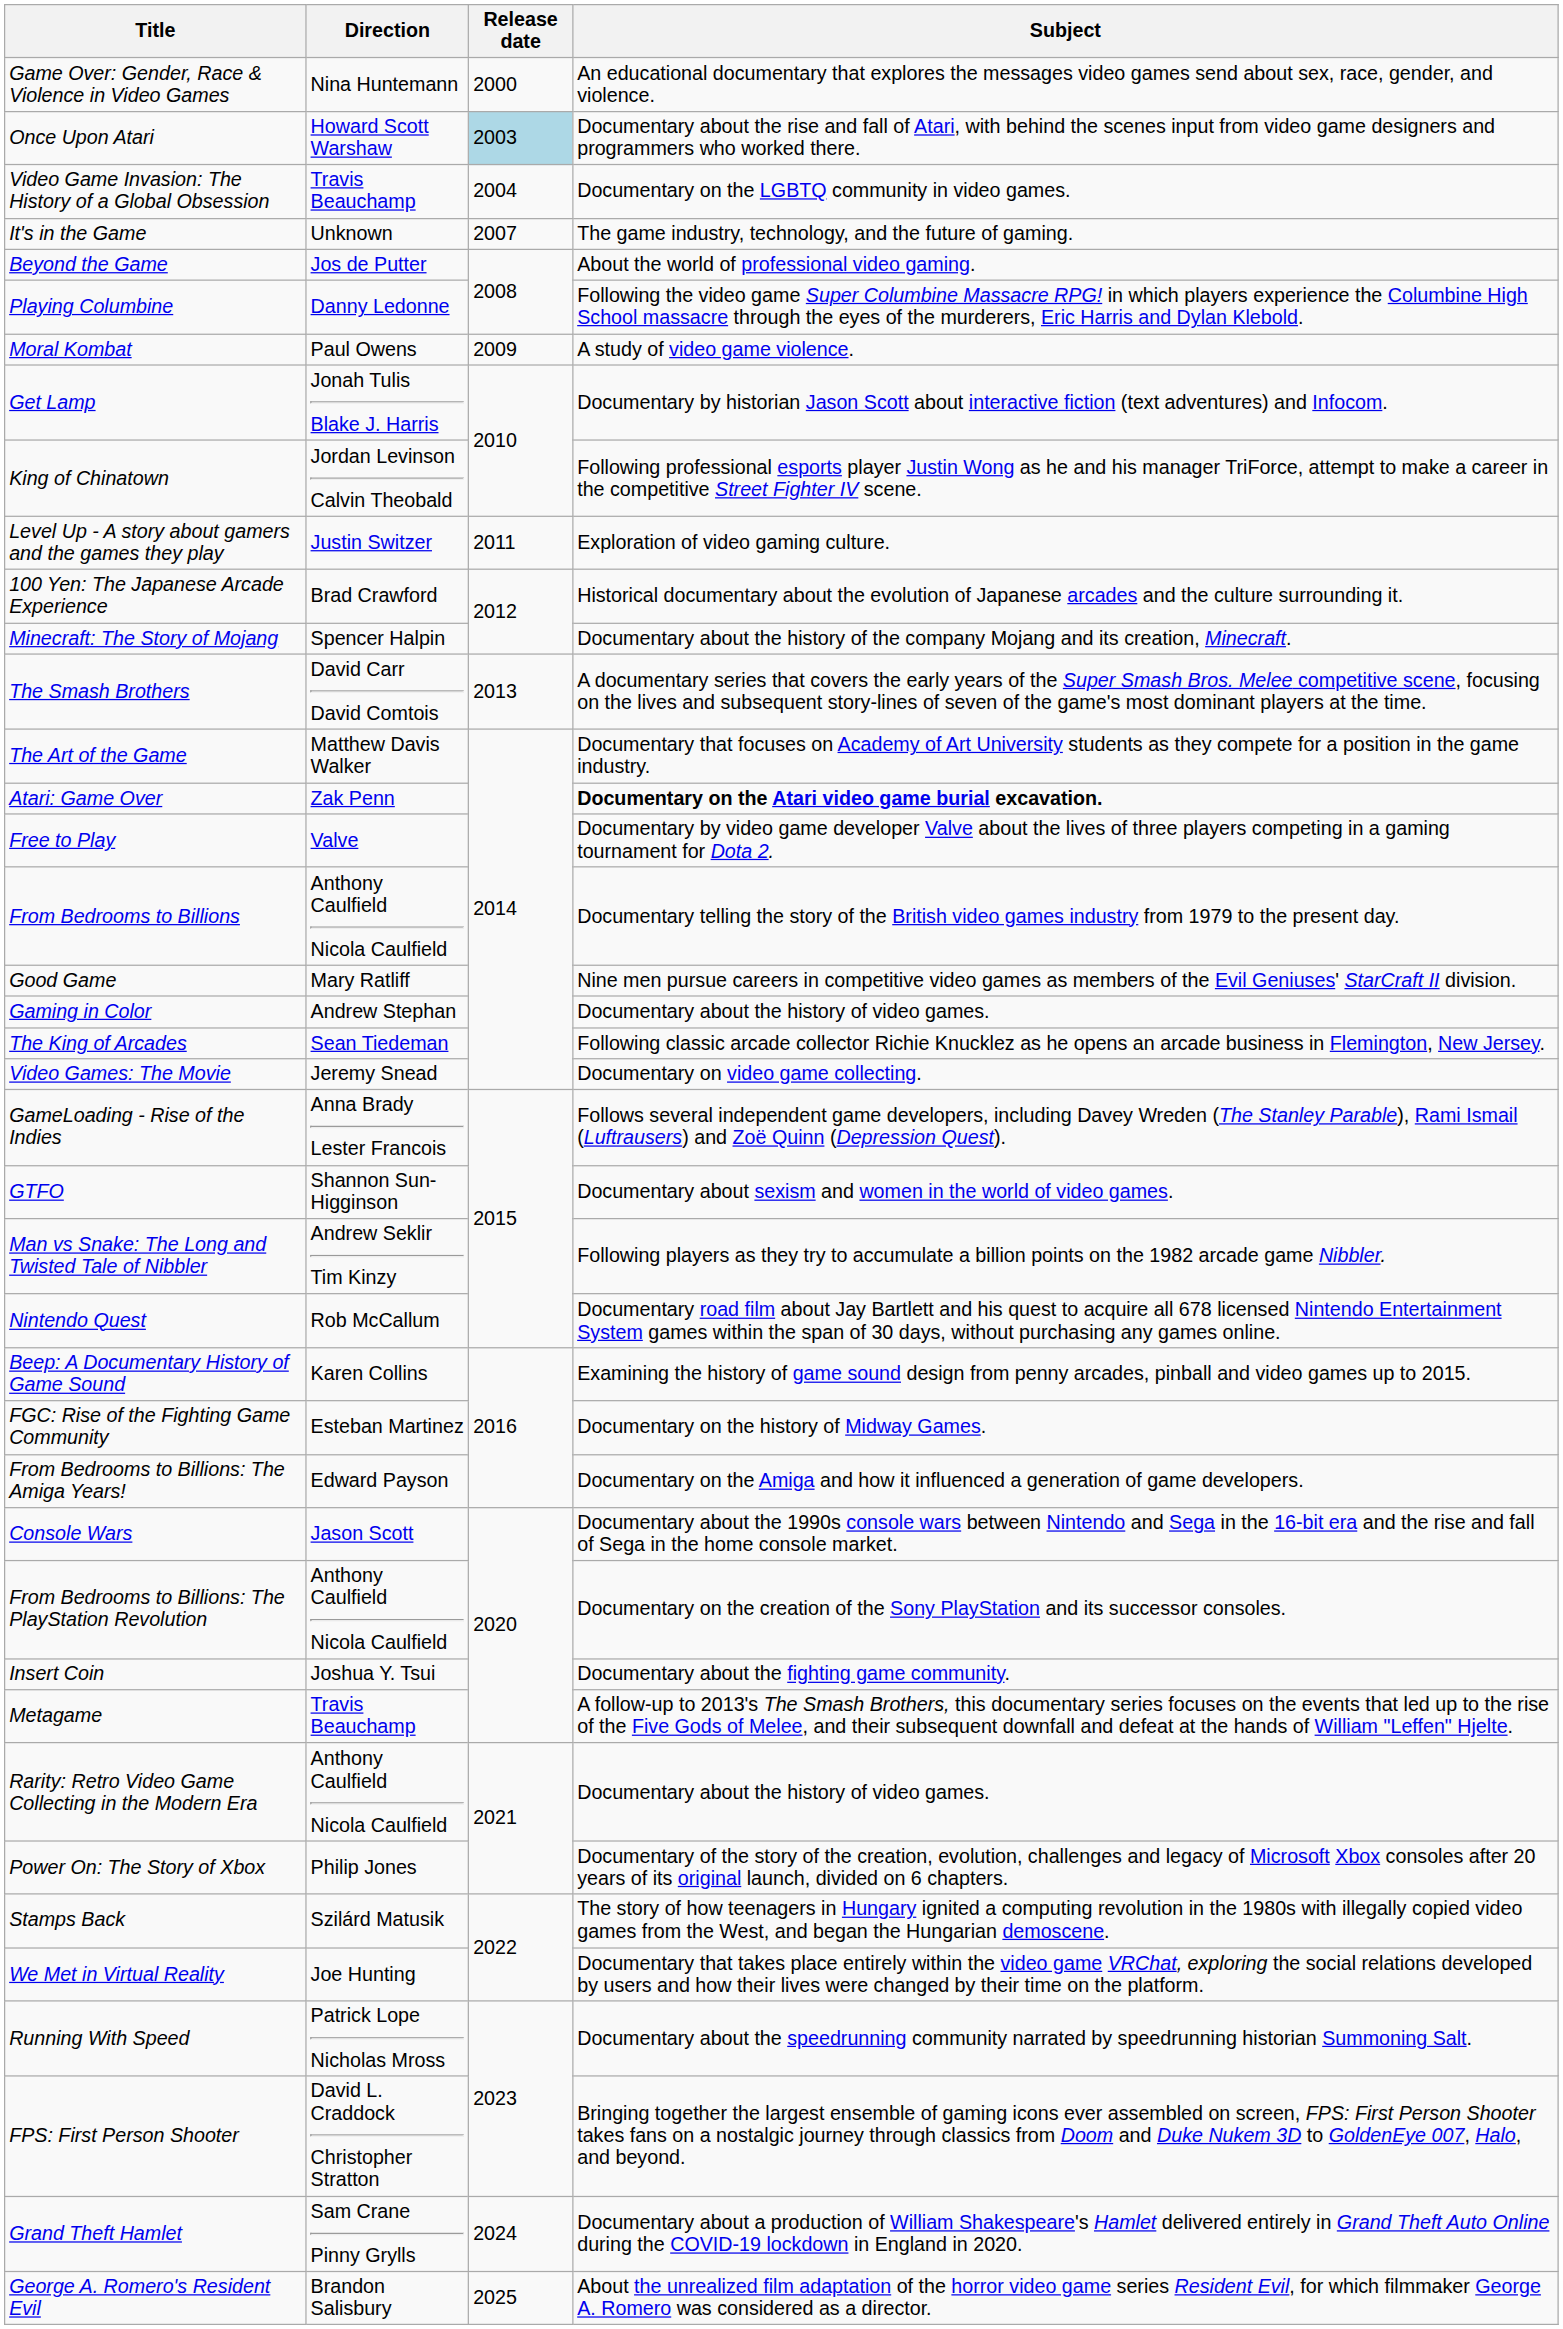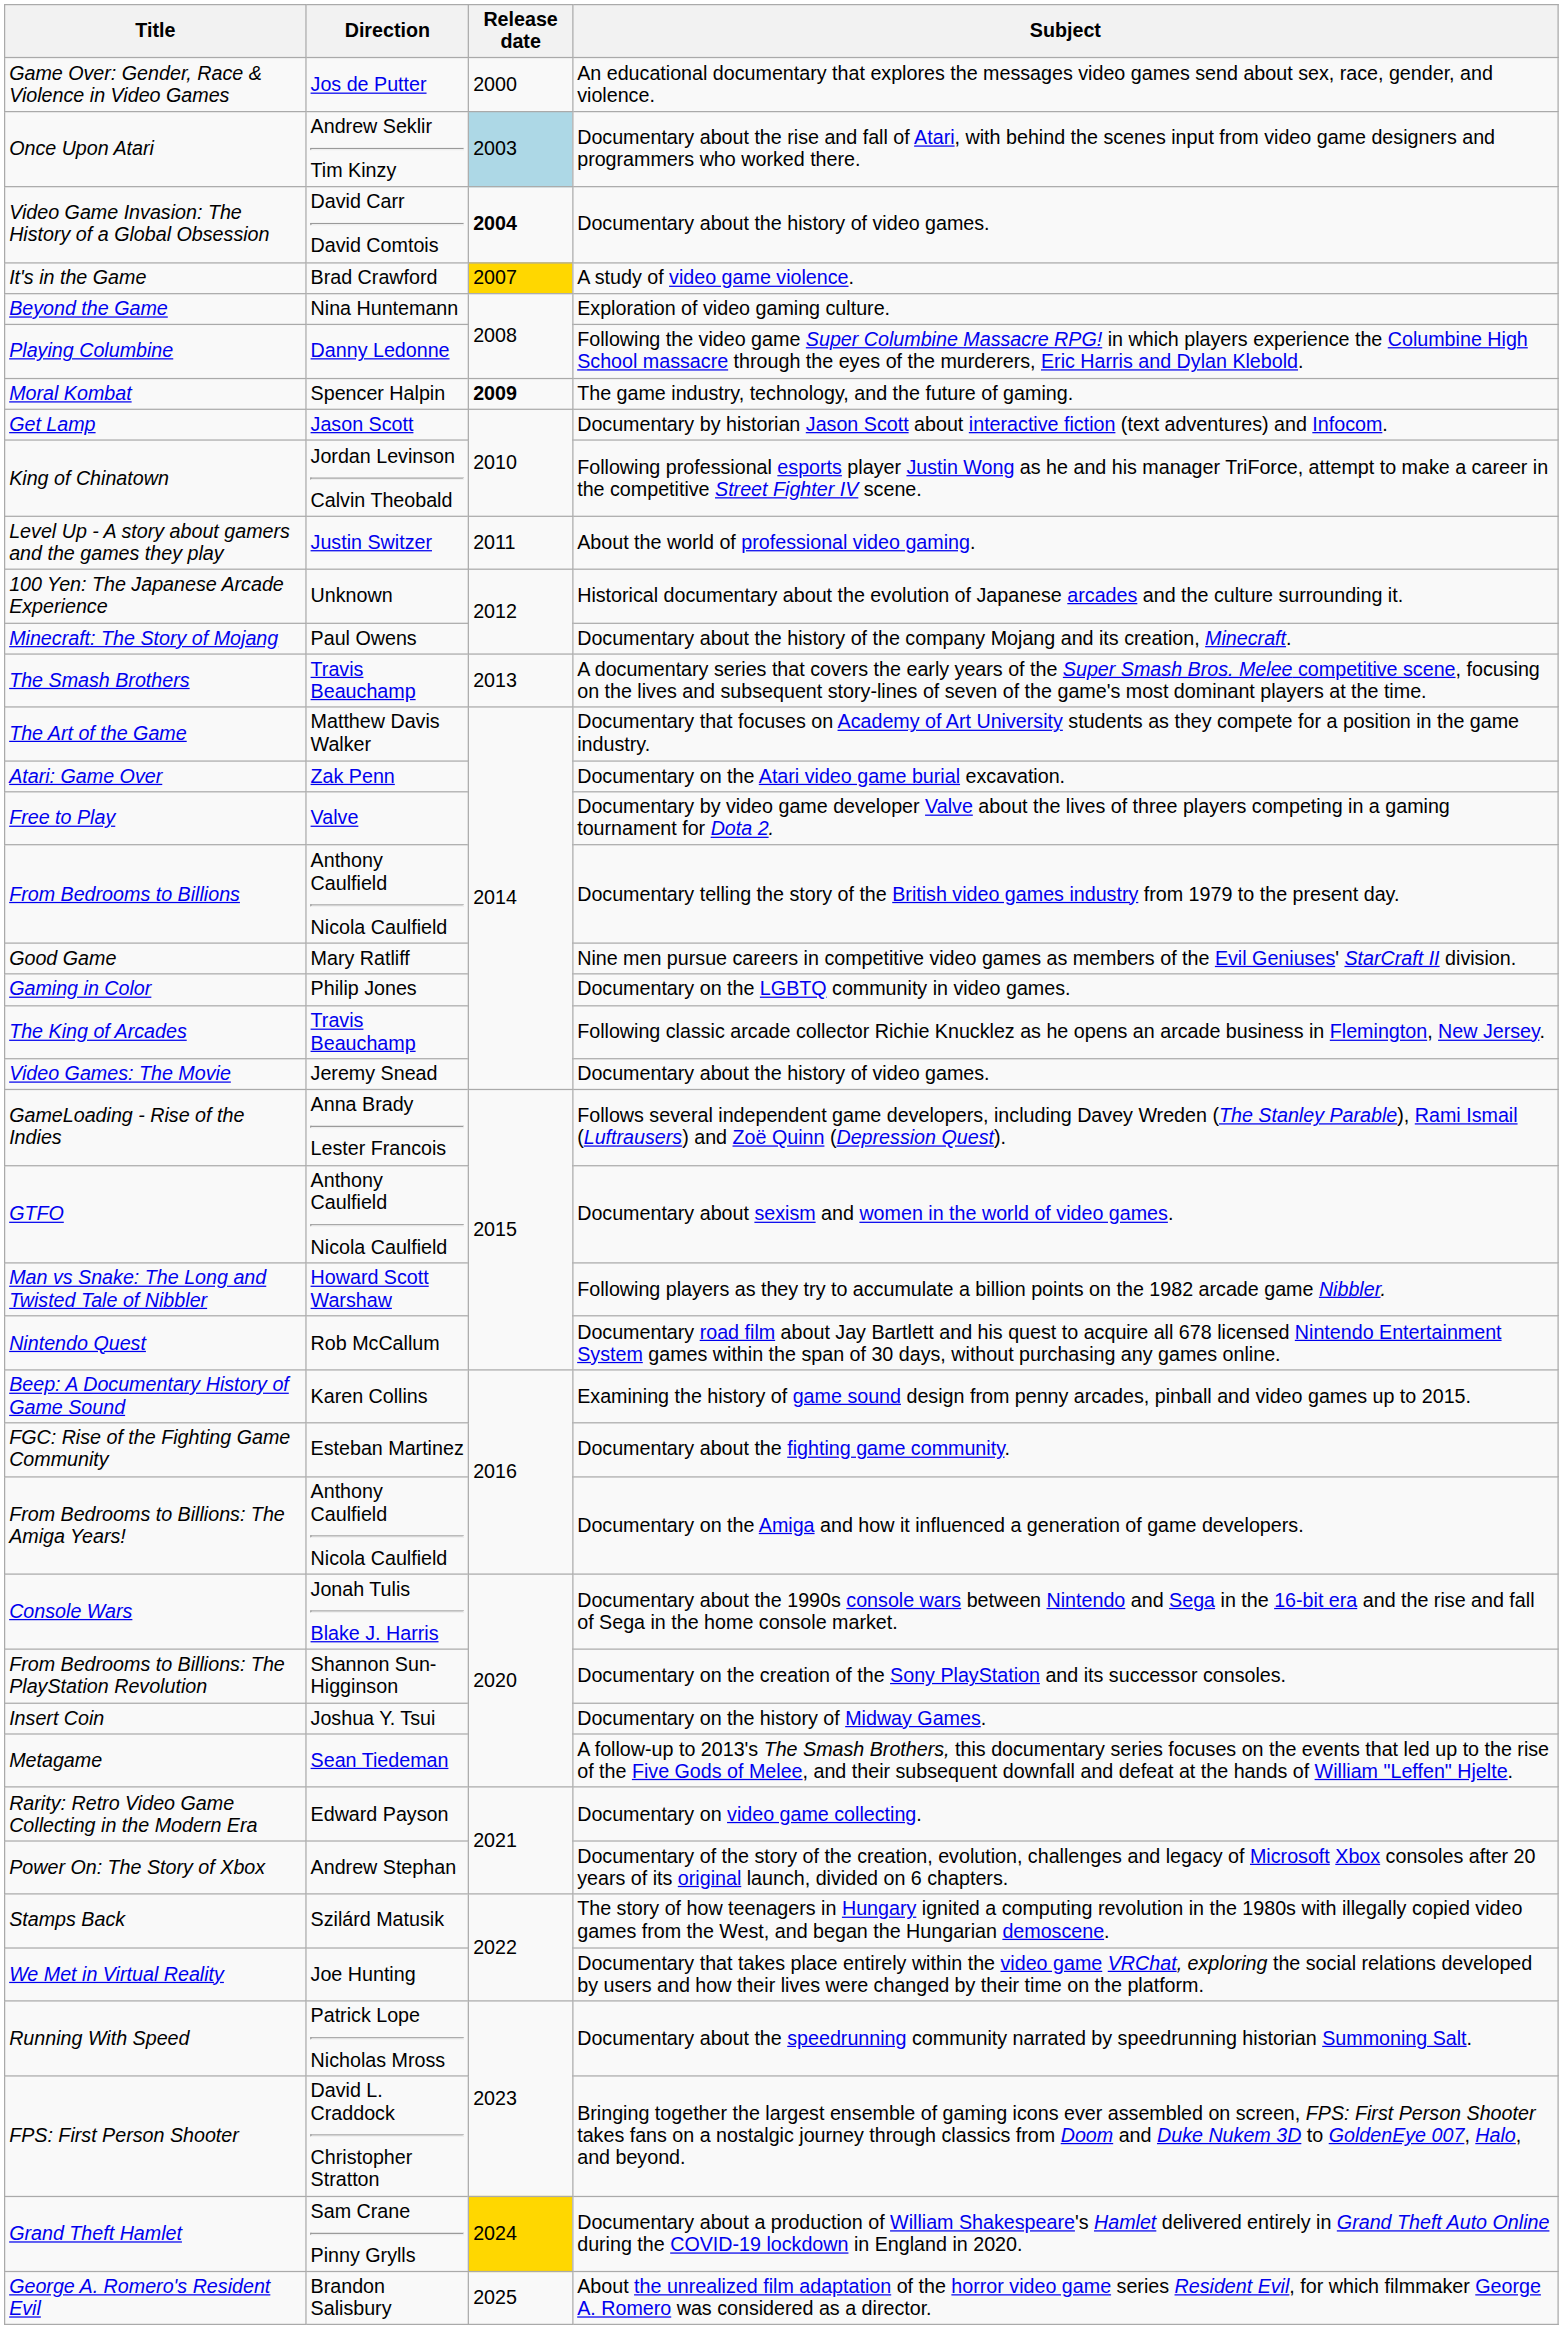Game Over: Gender, Race & Violence in Video Games | Direction: Nina Huntemann -> Jos de Putter
Once Upon Atari | Direction: Howard Scott Warshaw -> Andrew Seklir Tim Kinzy
Video Game Invasion: The History of a Global Obsession | Direction: Travis Beauchamp -> David Carr David Comtois
Video Game Invasion: The History of a Global Obsession | Release date: normal -> bold
Video Game Invasion: The History of a Global Obsession | Subject: Documentary on the LGBTQ community in video games. -> Documentary about the history of video games.
It's in the Game | Direction: Unknown -> Brad Crawford
It's in the Game | Release date: no background -> gold background
It's in the Game | Subject: The game industry, technology, and the future of gaming. -> A study of video game violence.
Beyond the Game | Direction: Jos de Putter -> Nina Huntemann
Beyond the Game | Subject: About the world of professional video gaming. -> Exploration of video gaming culture.
Moral Kombat | Direction: Paul Owens -> Spencer Halpin
Moral Kombat | Release date: normal -> bold
Moral Kombat | Subject: A study of video game violence. -> The game industry, technology, and the future of gaming.
Get Lamp | Direction: Jonah Tulis Blake J. Harris -> Jason Scott
Level Up - A story about gamers and the games they play | Subject: Exploration of video gaming culture. -> About the world of professional video gaming.
100 Yen: The Japanese Arcade Experience | Direction: Brad Crawford -> Unknown
Minecraft: The Story of Mojang | Direction: Spencer Halpin -> Paul Owens
The Smash Brothers | Direction: David Carr David Comtois -> Travis Beauchamp
Atari: Game Over | Subject: bold -> normal
Gaming in Color | Direction: Andrew Stephan -> Philip Jones
Gaming in Color | Subject: Documentary about the history of video games. -> Documentary on the LGBTQ community in video games.
The King of Arcades | Direction: Sean Tiedeman -> Travis Beauchamp
Video Games: The Movie | Subject: Documentary on video game collecting. -> Documentary about the history of video games.
GTFO | Direction: Shannon Sun-Higginson -> Anthony Caulfield Nicola Caulfield
Man vs Snake: The Long and Twisted Tale of Nibbler | Direction: Andrew Seklir Tim Kinzy -> Howard Scott Warshaw
FGC: Rise of the Fighting Game Community | Subject: Documentary on the history of Midway Games. -> Documentary about the fighting game community.
From Bedrooms to Billions: The Amiga Years! | Direction: Edward Payson -> Anthony Caulfield Nicola Caulfield
Console Wars | Direction: Jason Scott -> Jonah Tulis Blake J. Harris
From Bedrooms to Billions: The PlayStation Revolution | Direction: Anthony Caulfield Nicola Caulfield -> Shannon Sun-Higginson
Insert Coin | Subject: Documentary about the fighting game community. -> Documentary on the history of Midway Games.
Metagame | Direction: Travis Beauchamp -> Sean Tiedeman
Rarity: Retro Video Game Collecting in the Modern Era | Direction: Anthony Caulfield Nicola Caulfield -> Edward Payson
Rarity: Retro Video Game Collecting in the Modern Era | Subject: Documentary about the history of video games. -> Documentary on video game collecting.
Power On: The Story of Xbox | Direction: Philip Jones -> Andrew Stephan
Grand Theft Hamlet | Release date: no background -> gold background
